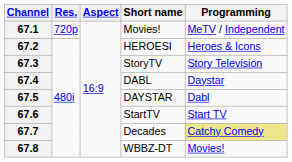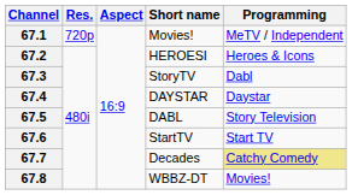67.3 | Programming: Story Television -> Dabl
67.4 | Short name: DABL -> DAYSTAR
67.5 | Short name: DAYSTAR -> DABL
67.5 | Programming: Dabl -> Story Television
